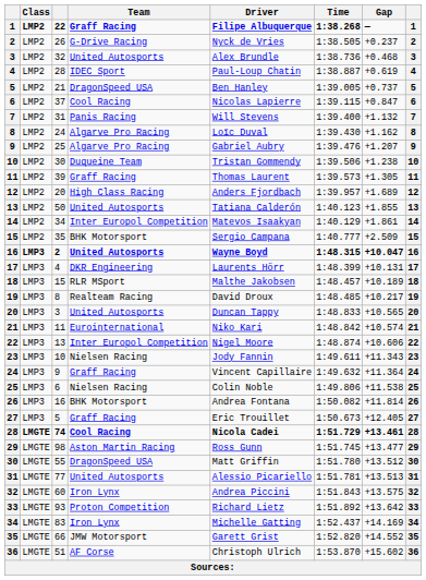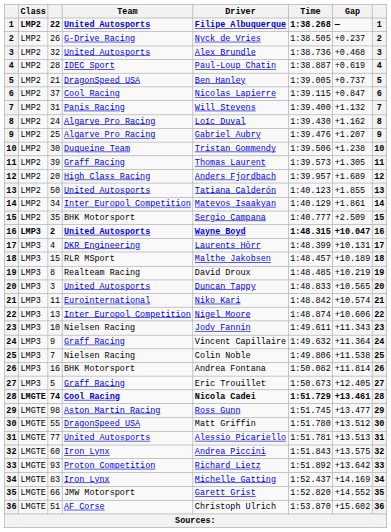row 2 | Team: Graff Racing -> United Autosports
row 20 | Gap: +10.217 -> +10.219
row 26 | column 3: 6 -> 7
